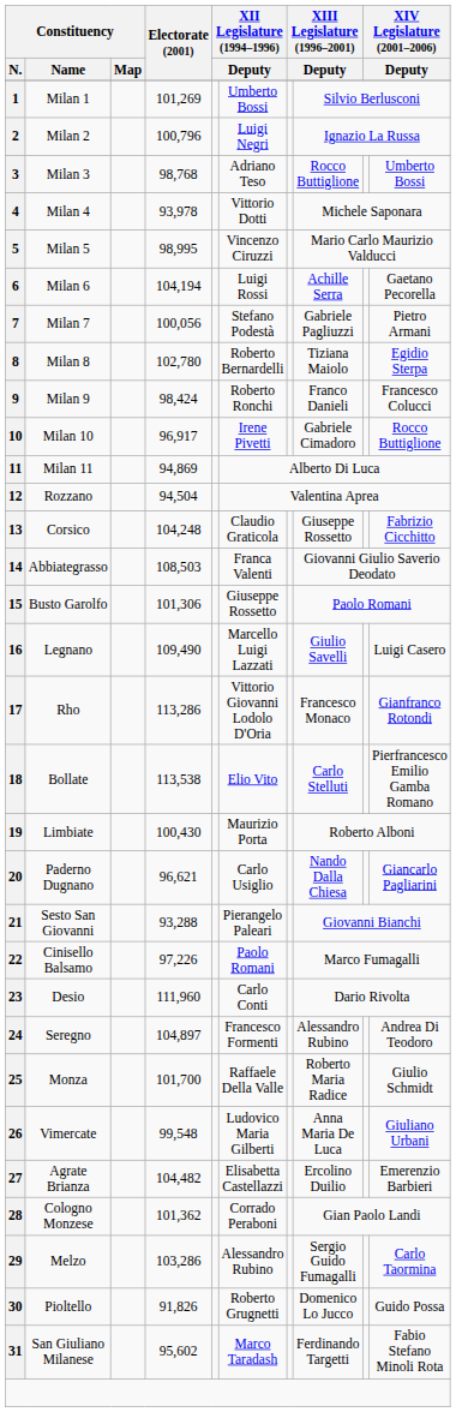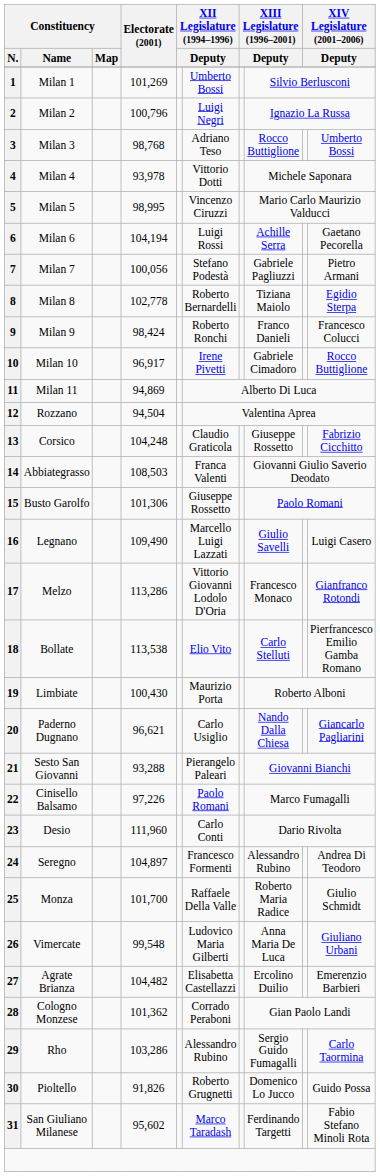8 | Electorate (2001): 102,780 -> 102,778
17 | Constituency / Name: Rho -> Melzo
29 | Constituency / Name: Melzo -> Rho
